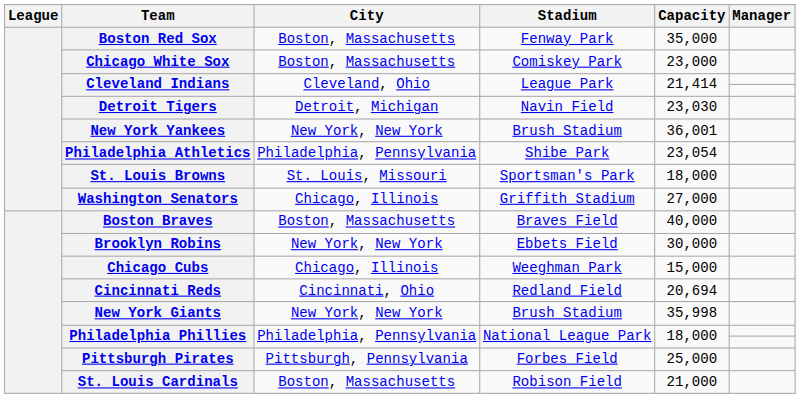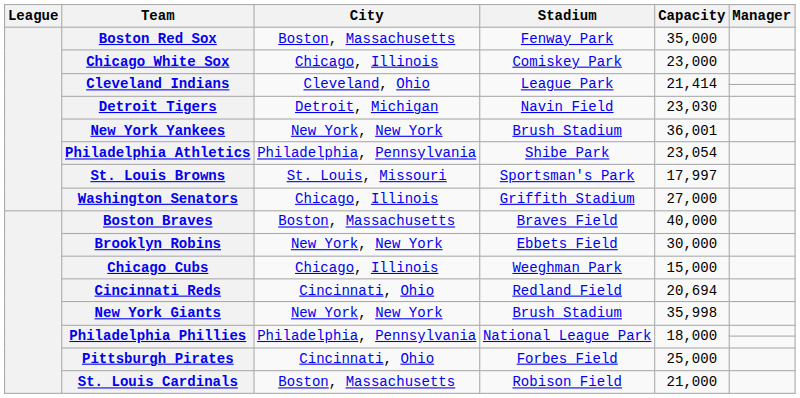Chicago White Sox | City: Boston, Massachusetts -> Chicago, Illinois
St. Louis Browns | Capacity: 18,000 -> 17,997
Pittsburgh Pirates | City: Pittsburgh, Pennsylvania -> Cincinnati, Ohio
